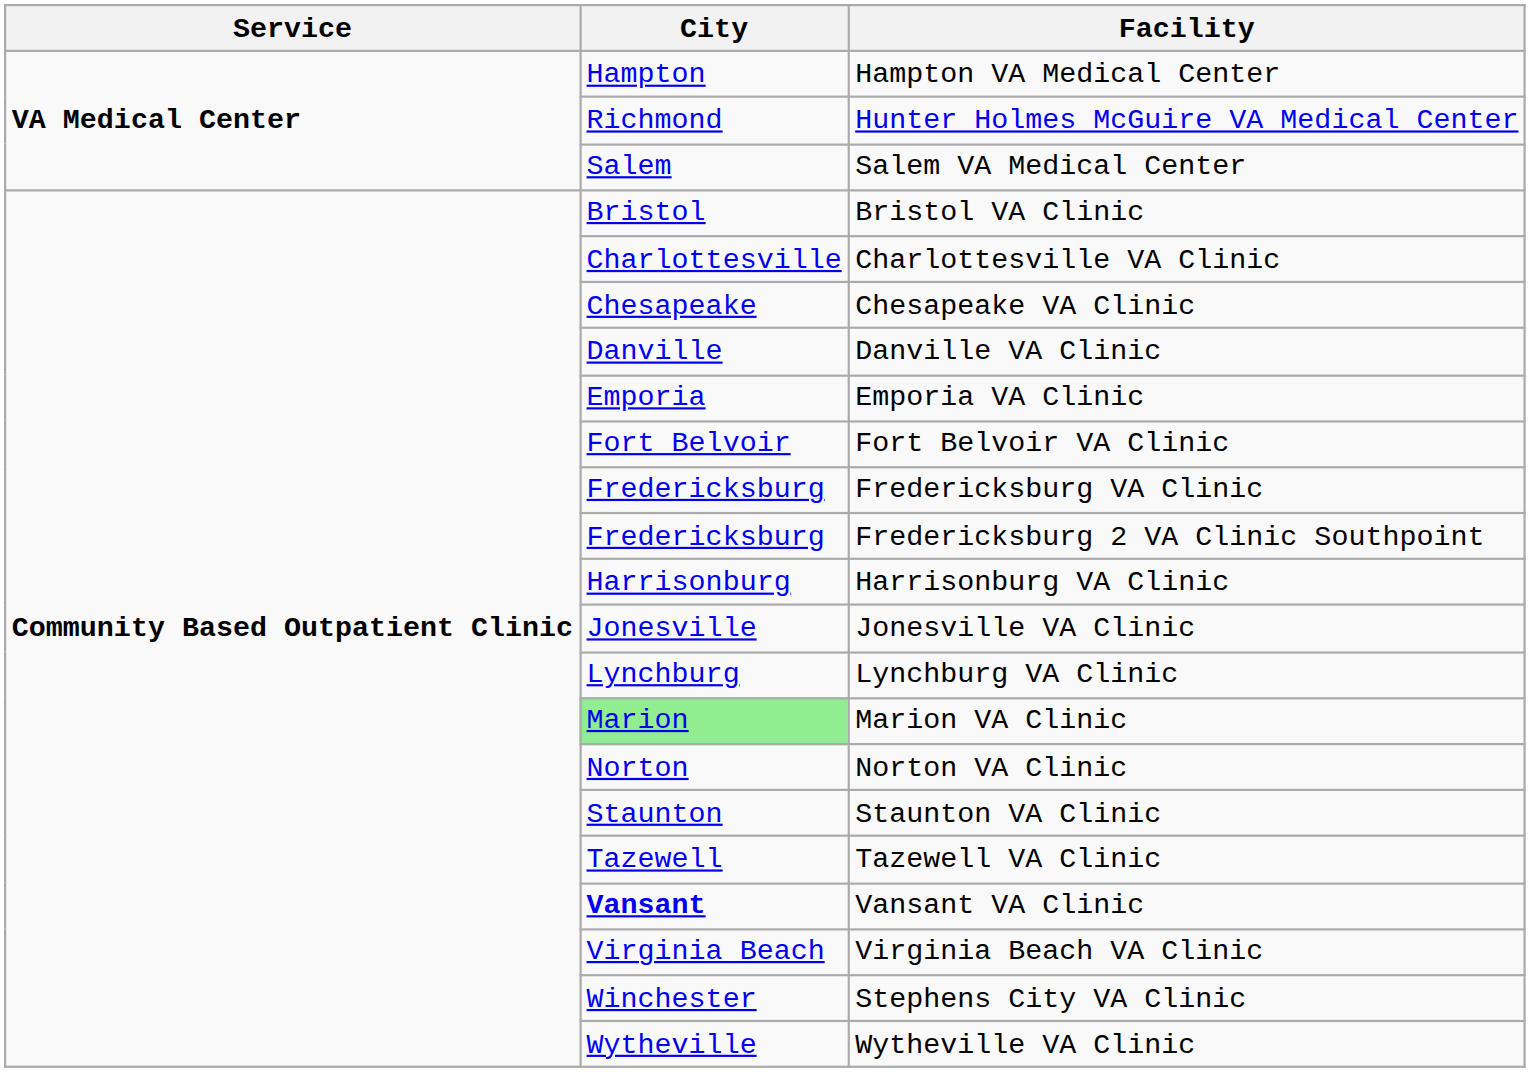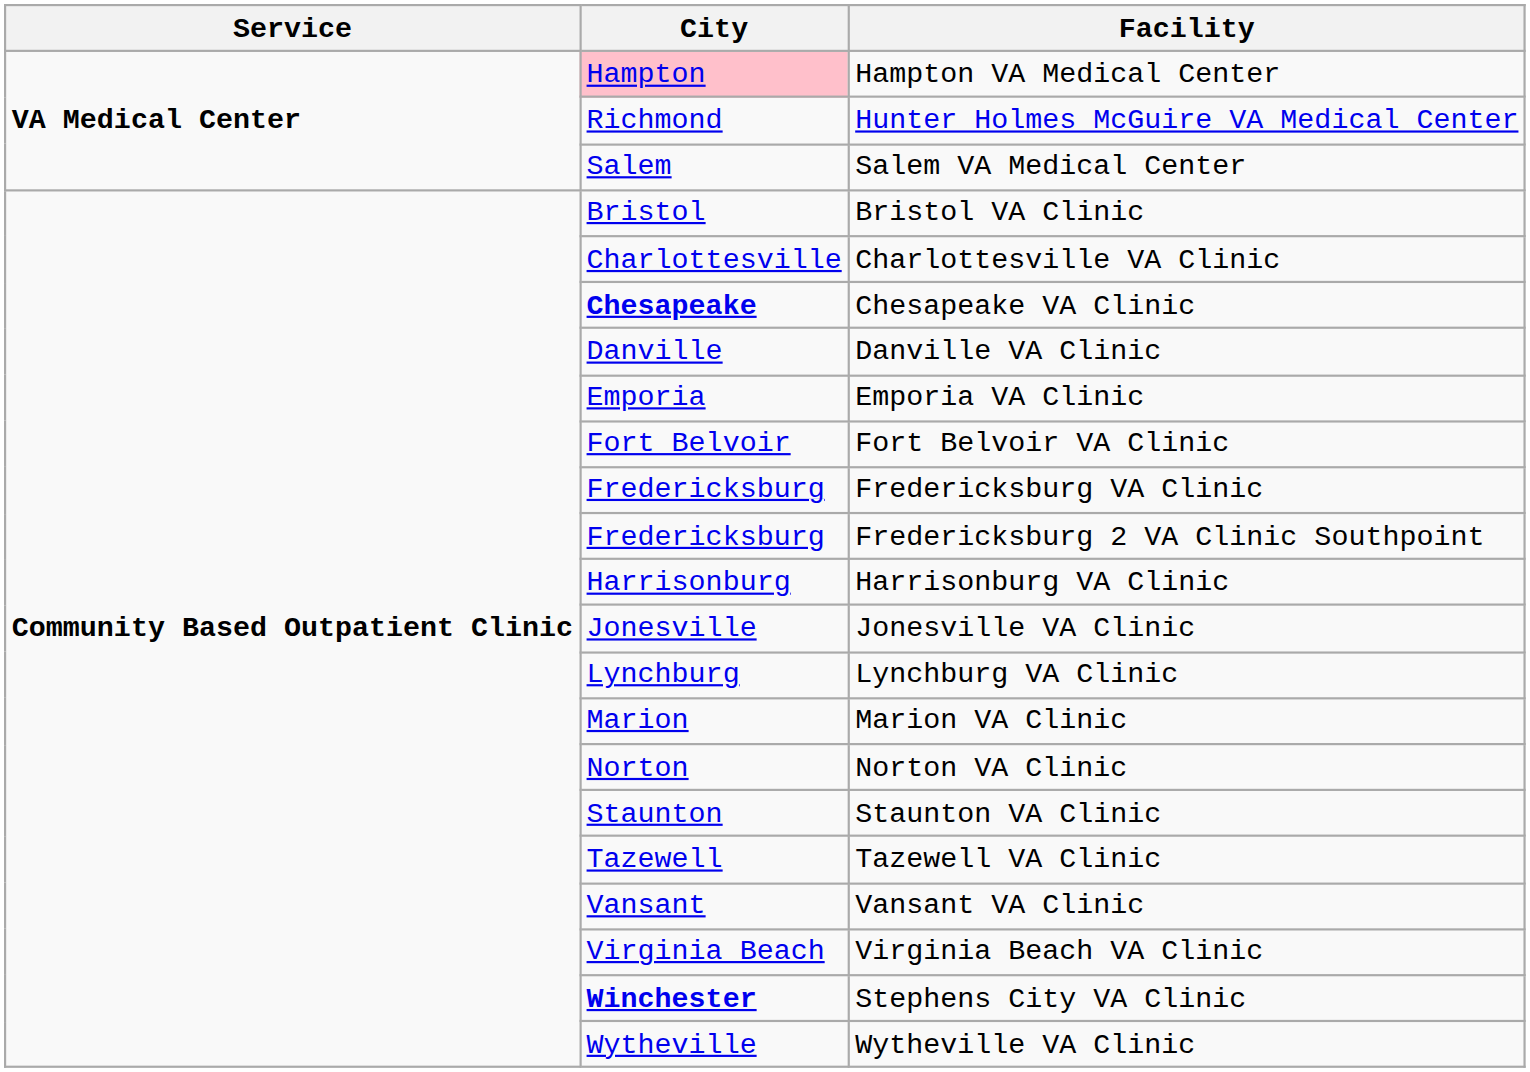Hampton VA Medical Center | City: no background -> pink background
Chesapeake VA Clinic | City: normal -> bold
Marion VA Clinic | City: lightgreen background -> no background
Vansant VA Clinic | City: bold -> normal
Stephens City VA Clinic | City: normal -> bold
